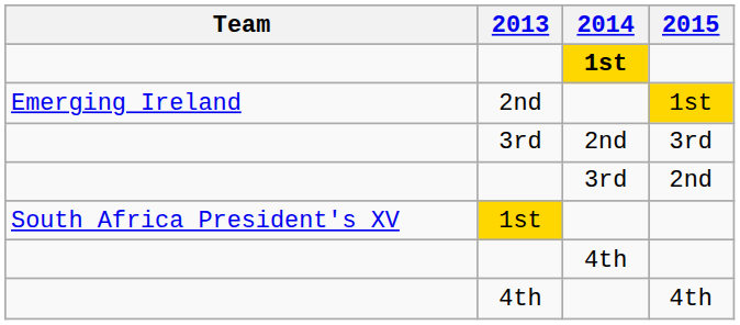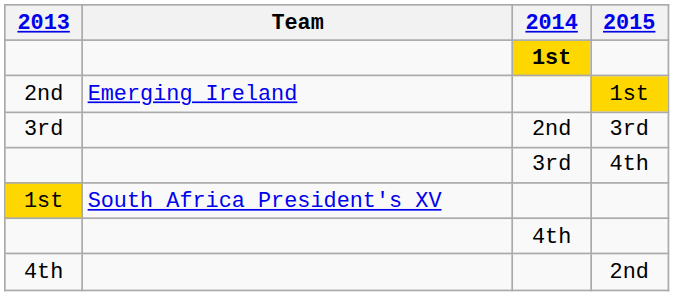columns swapped: Team <-> 2013
row 5 | 2015: 2nd -> 4th
row 8 | 2015: 4th -> 2nd
